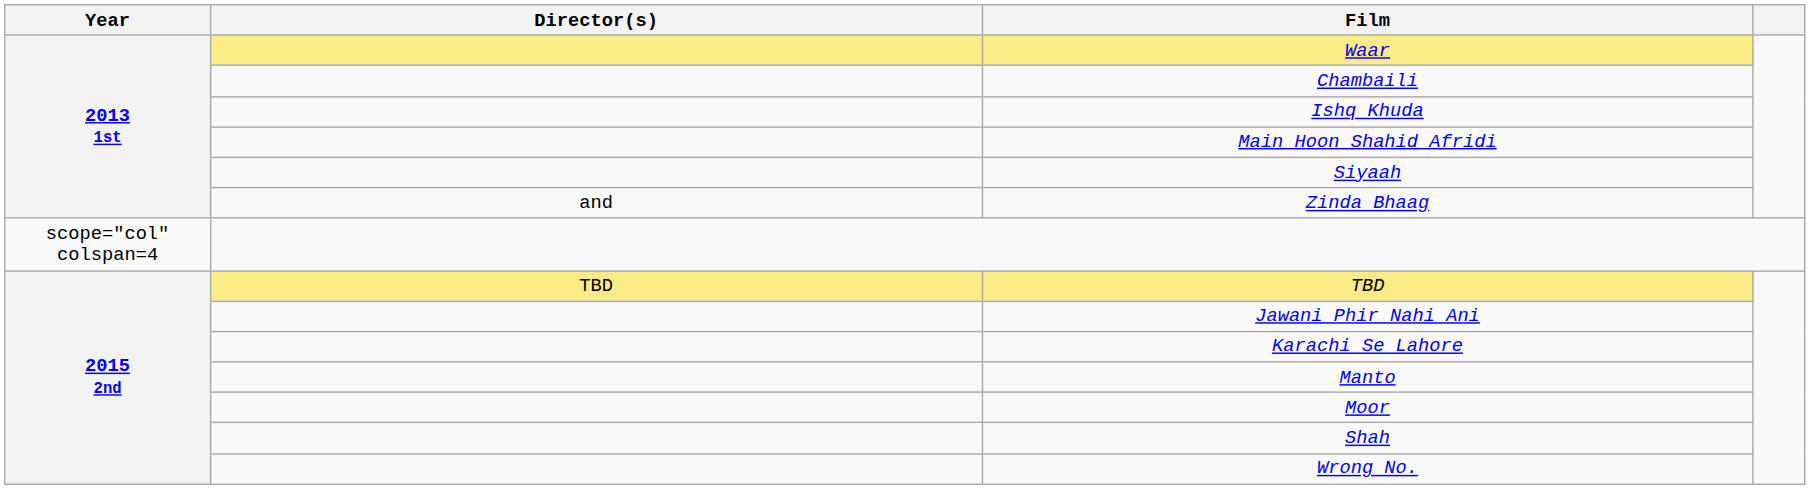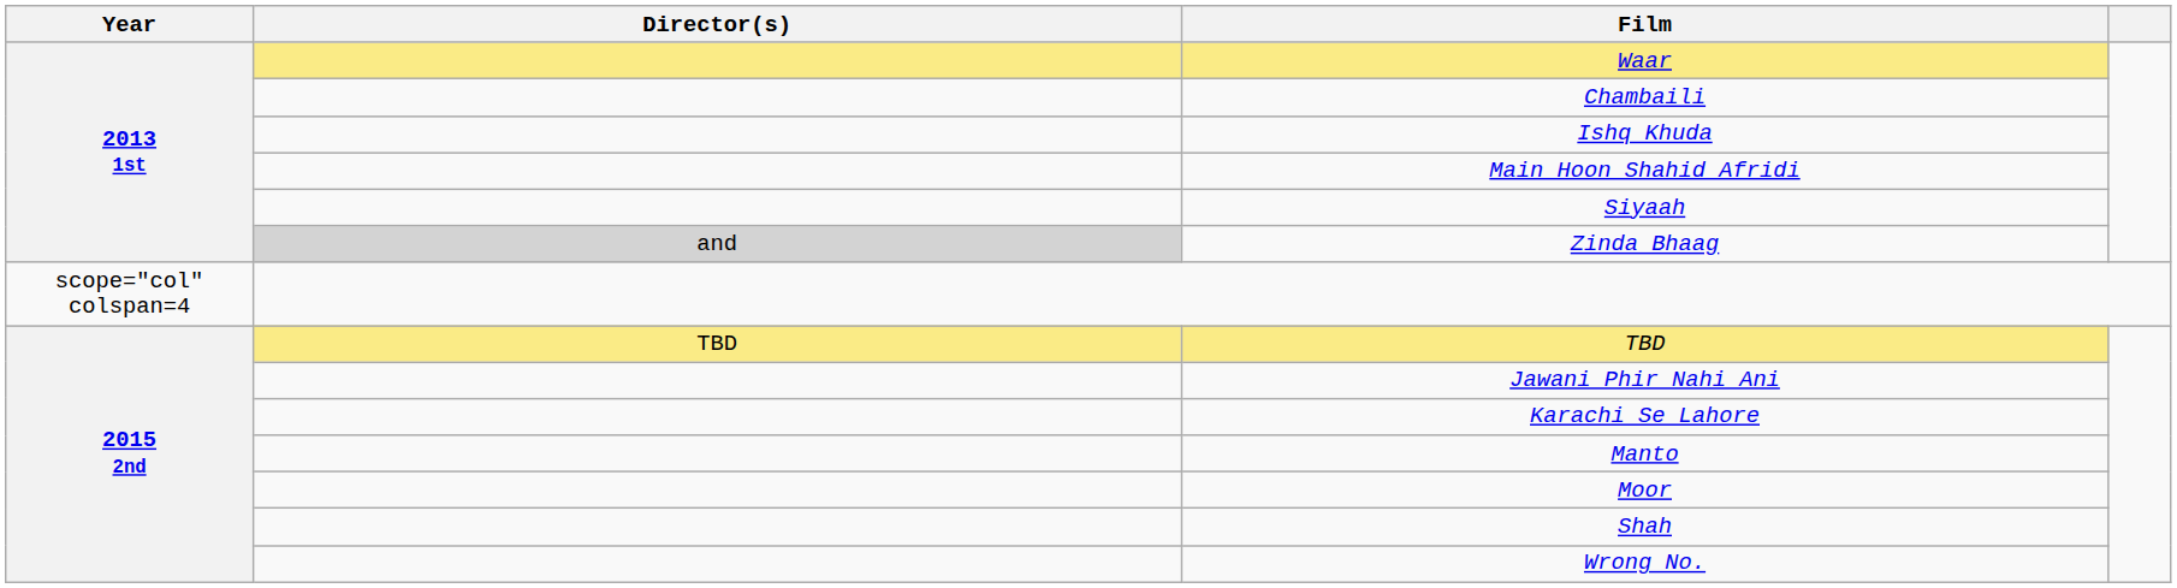Zinda Bhaag | Director(s): no background -> lightgrey background
